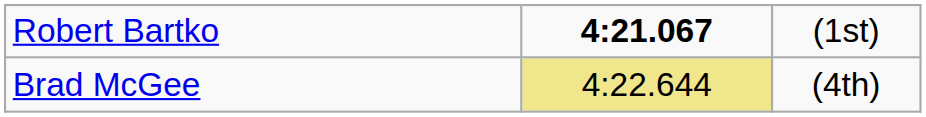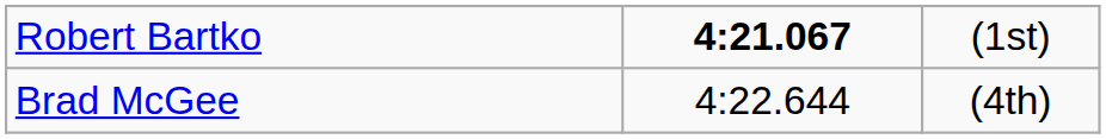Brad McGee | column 2: khaki background -> no background
